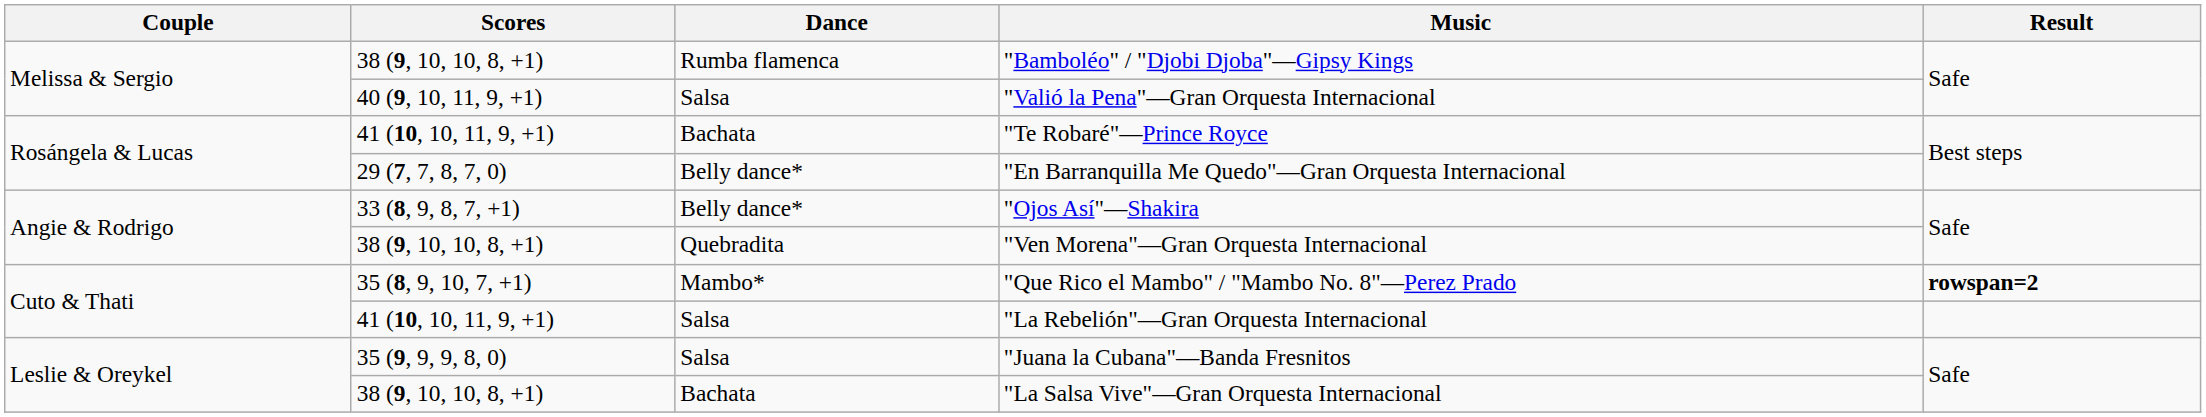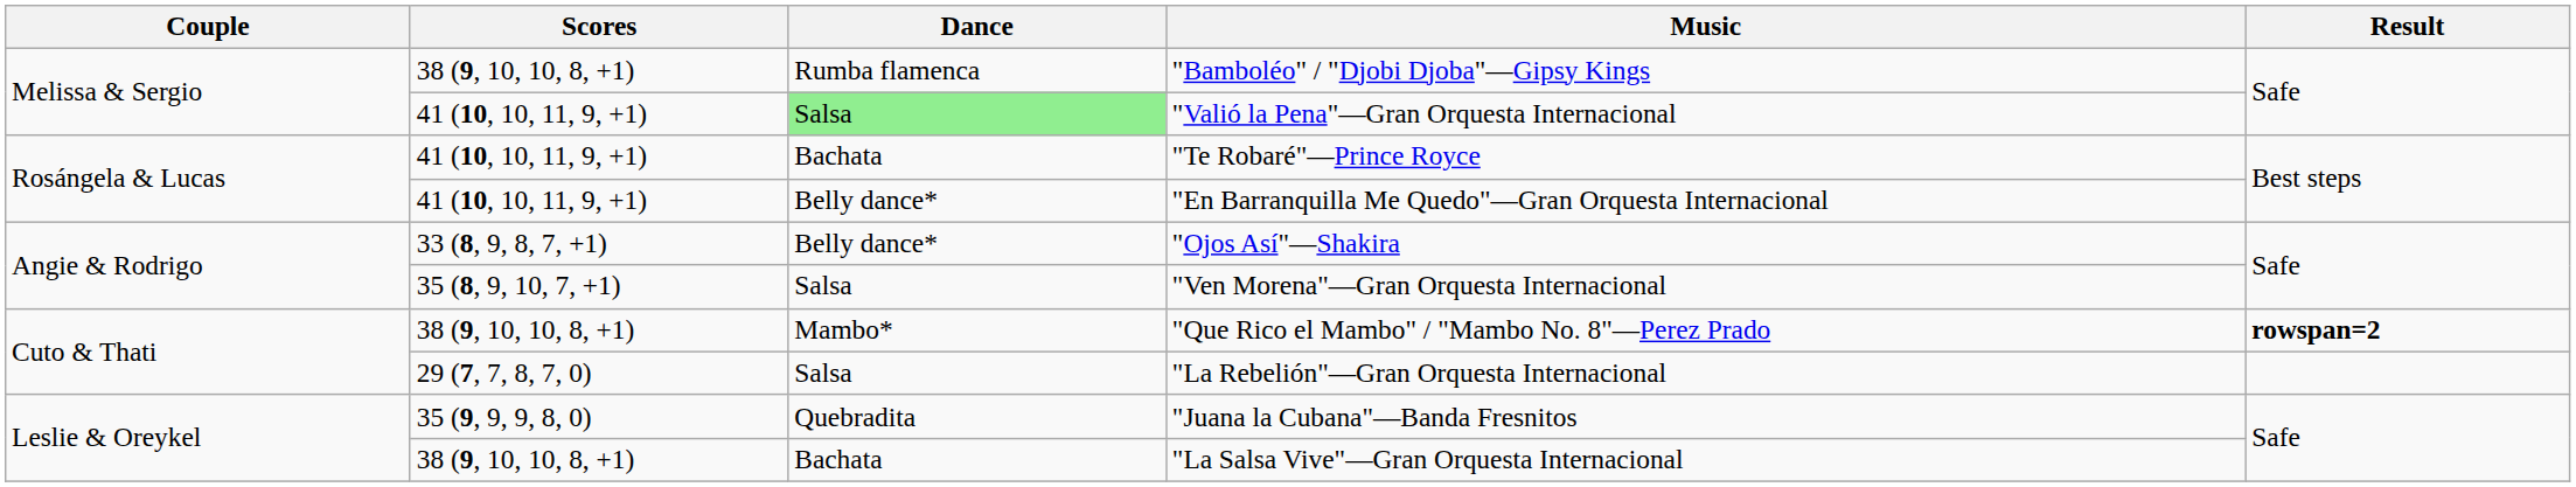"Valió la Pena"—Gran Orquesta Internacional | Scores: 40 (9, 10, 11, 9, +1) -> 41 (10, 10, 11, 9, +1)
"Valió la Pena"—Gran Orquesta Internacional | Dance: no background -> lightgreen background
"En Barranquilla Me Quedo"—Gran Orquesta Internacional | Scores: 29 (7, 7, 8, 7, 0) -> 41 (10, 10, 11, 9, +1)
"Ven Morena"—Gran Orquesta Internacional | Scores: 38 (9, 10, 10, 8, +1) -> 35 (8, 9, 10, 7, +1)
"Ven Morena"—Gran Orquesta Internacional | Dance: Quebradita -> Salsa
"Que Rico el Mambo" / "Mambo No. 8"—Perez Prado | Scores: 35 (8, 9, 10, 7, +1) -> 38 (9, 10, 10, 8, +1)
"La Rebelión"—Gran Orquesta Internacional | Scores: 41 (10, 10, 11, 9, +1) -> 29 (7, 7, 8, 7, 0)
"Juana la Cubana"—Banda Fresnitos | Dance: Salsa -> Quebradita
